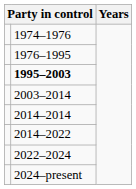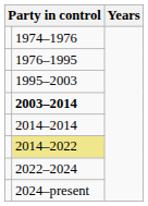1995–2003 | column 2: bold -> normal
2003–2014 | column 2: normal -> bold
2014–2022 | column 2: no background -> khaki background
